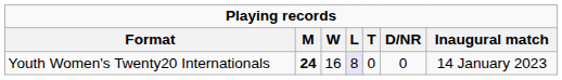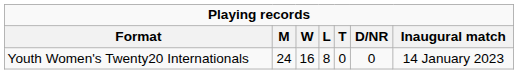Youth Women's Twenty20 Internationals | M: bold -> normal
Youth Women's Twenty20 Internationals | L: lavender background -> no background
